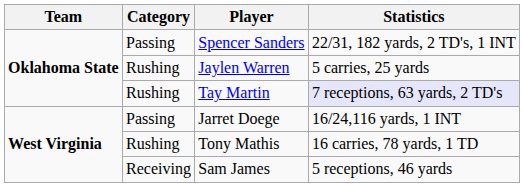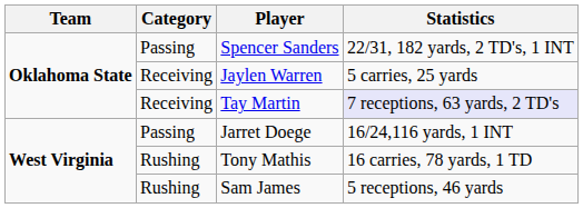Jaylen Warren | Category: Rushing -> Receiving
Tay Martin | Category: Rushing -> Receiving
Sam James | Category: Receiving -> Rushing
